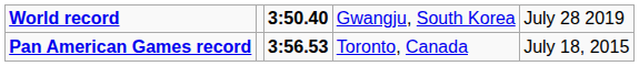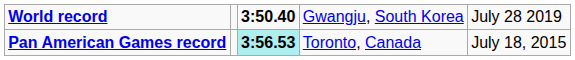Pan American Games record | column 3: no background -> paleturquoise background
